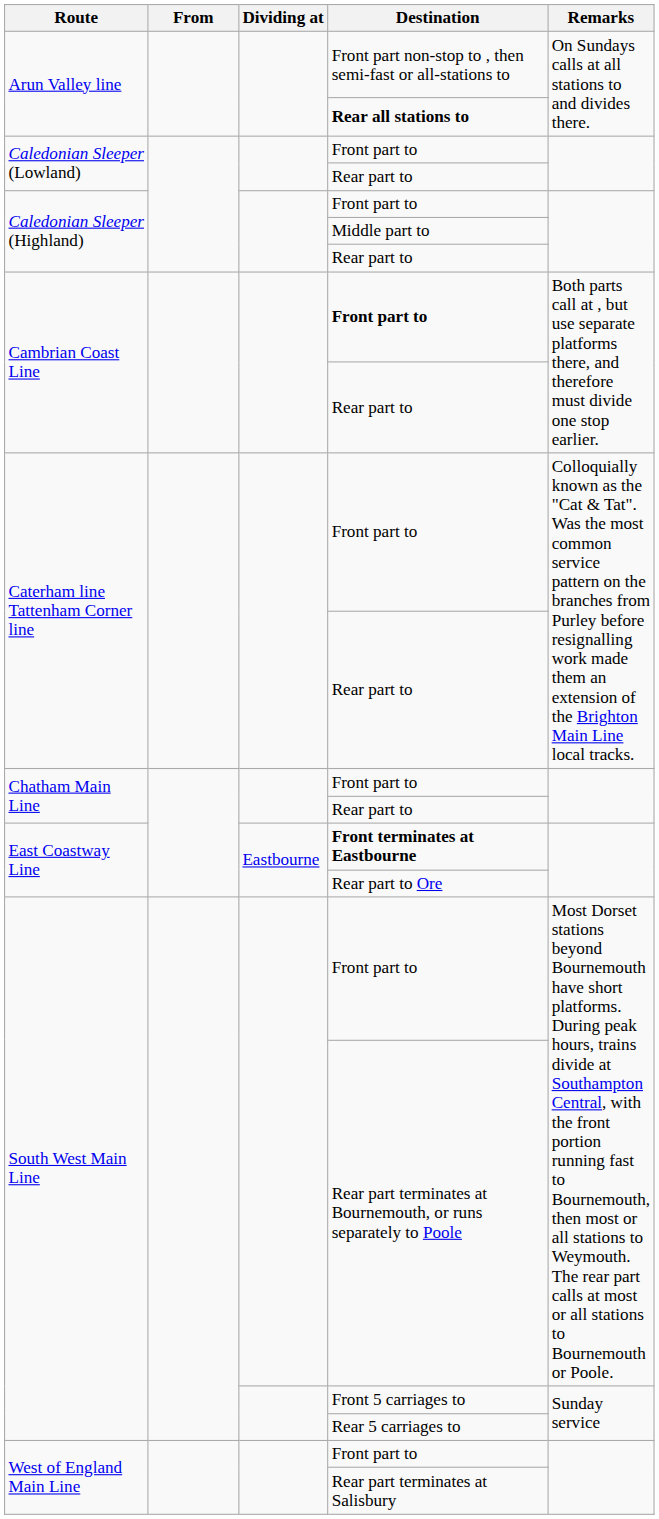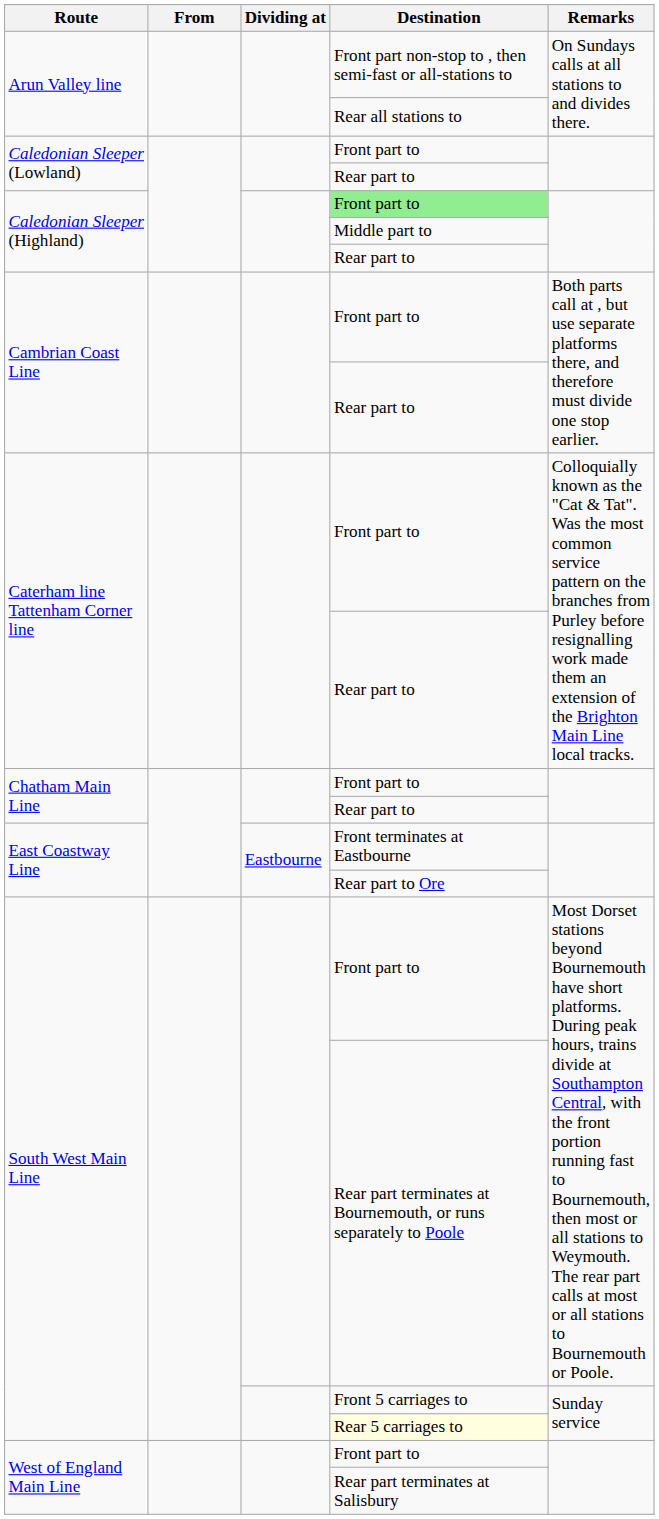Rear all stations to | Destination: bold -> normal
Caledonian Sleeper (Highland) / Front part to | Destination: no background -> lightgreen background
Cambrian Coast Line / Front part to | Destination: bold -> normal
Front terminates at Eastbourne | Destination: bold -> normal
Rear 5 carriages to | Destination: no background -> lightyellow background
